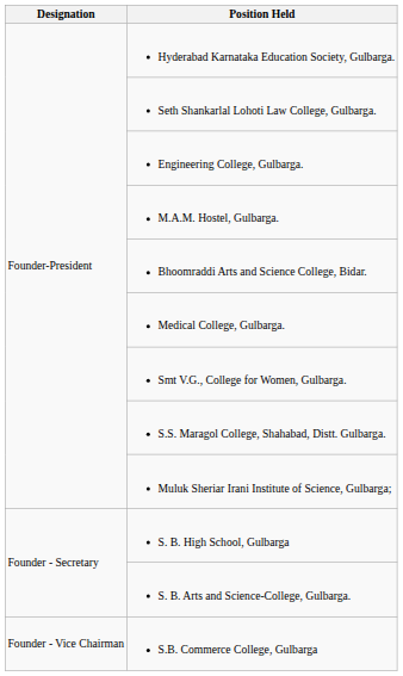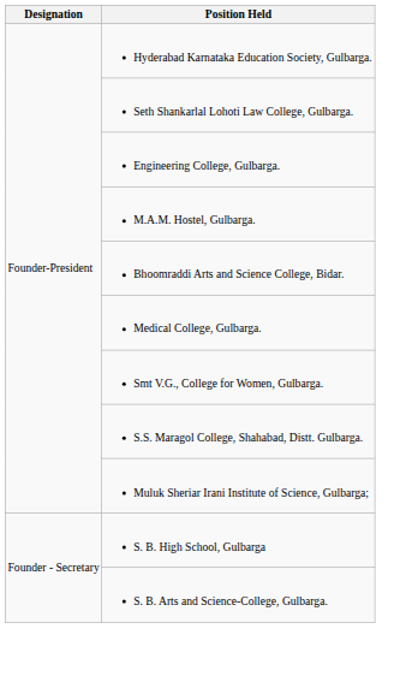- row: Founder - Vice Chairman | S.B. Commerce College, Gulbarga
